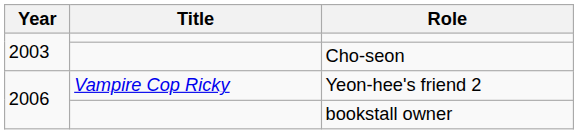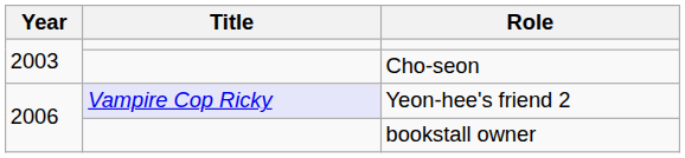Yeon-hee's friend 2 | Title: no background -> lavender background
